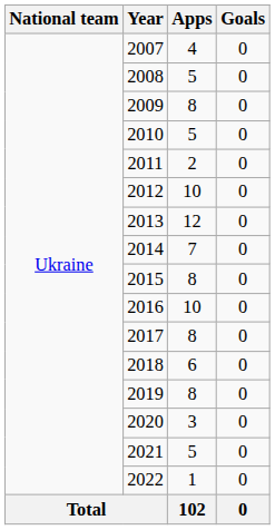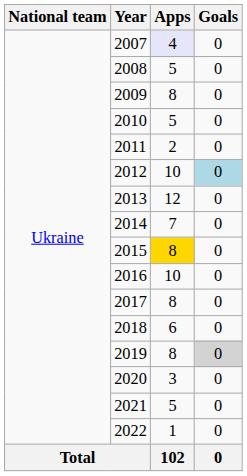2007 | Apps: no background -> lavender background
2012 | Goals: no background -> lightblue background
2015 | Apps: no background -> gold background
2019 | Goals: no background -> lightgrey background
